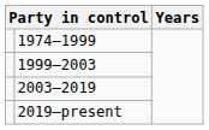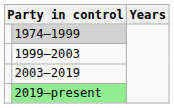1974–1999 | column 2: no background -> lightgrey background
2019–present | column 2: no background -> lightgreen background
